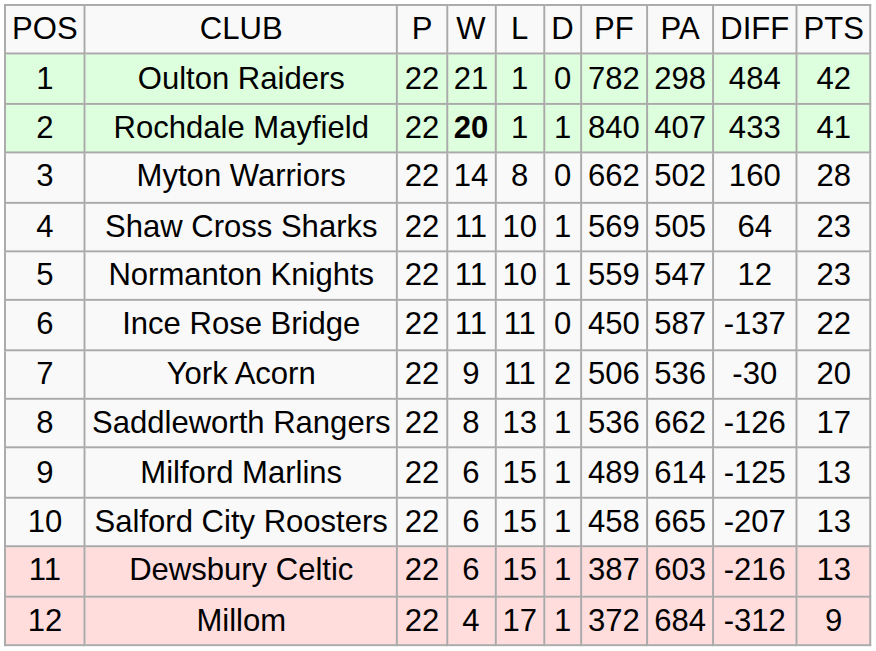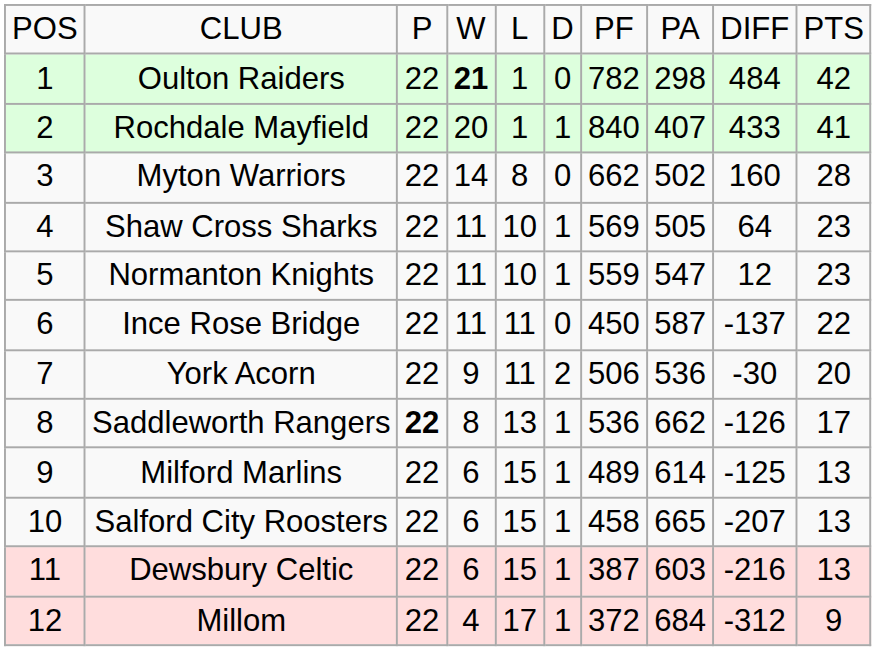Oulton Raiders | column 4: normal -> bold
Rochdale Mayfield | column 4: bold -> normal
Saddleworth Rangers | column 3: normal -> bold
